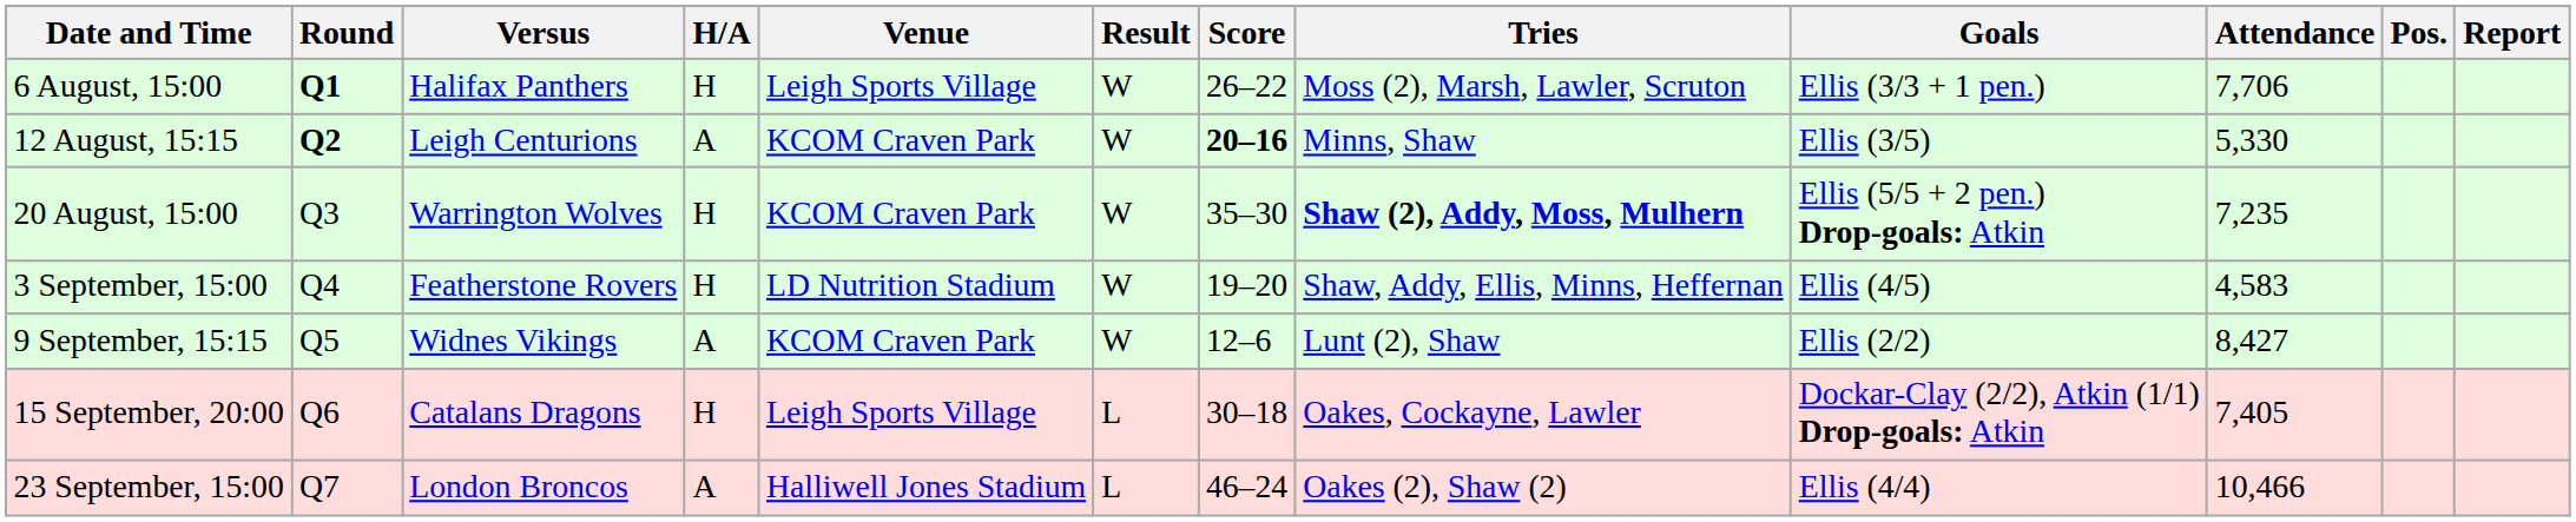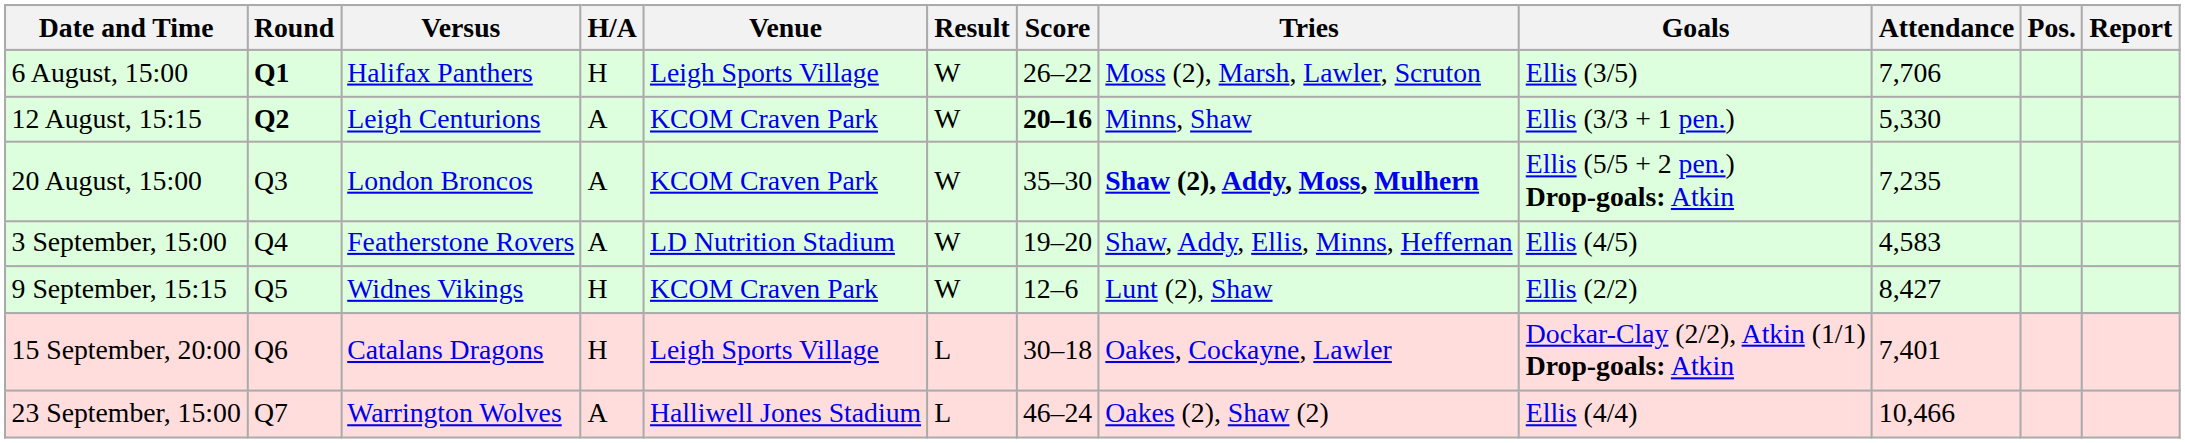6 August, 15:00 | Goals: Ellis (3/3 + 1 pen.) -> Ellis (3/5)
12 August, 15:15 | Goals: Ellis (3/5) -> Ellis (3/3 + 1 pen.)
20 August, 15:00 | Versus: Warrington Wolves -> London Broncos
20 August, 15:00 | H/A: H -> A
3 September, 15:00 | H/A: H -> A
9 September, 15:15 | H/A: A -> H
15 September, 20:00 | Attendance: 7,405 -> 7,401
23 September, 15:00 | Versus: London Broncos -> Warrington Wolves
